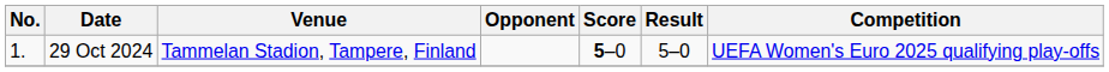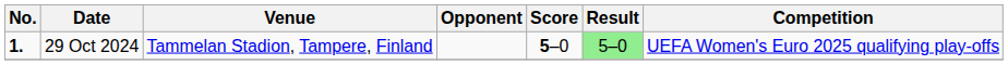29 Oct 2024 | No.: normal -> bold
29 Oct 2024 | Result: no background -> lightgreen background
